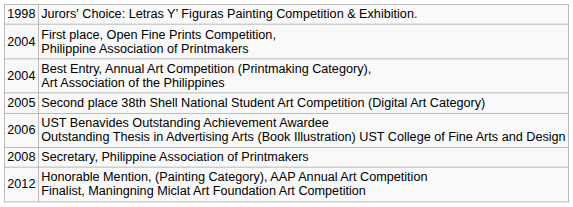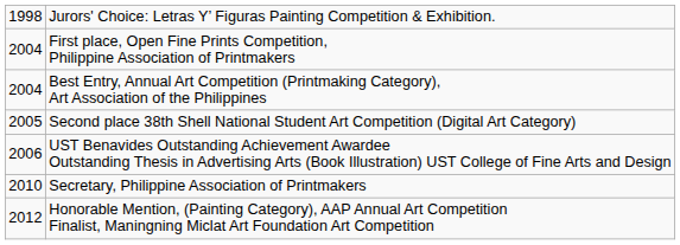Secretary, Philippine Association of Printmakers | column 1: 2008 -> 2010
